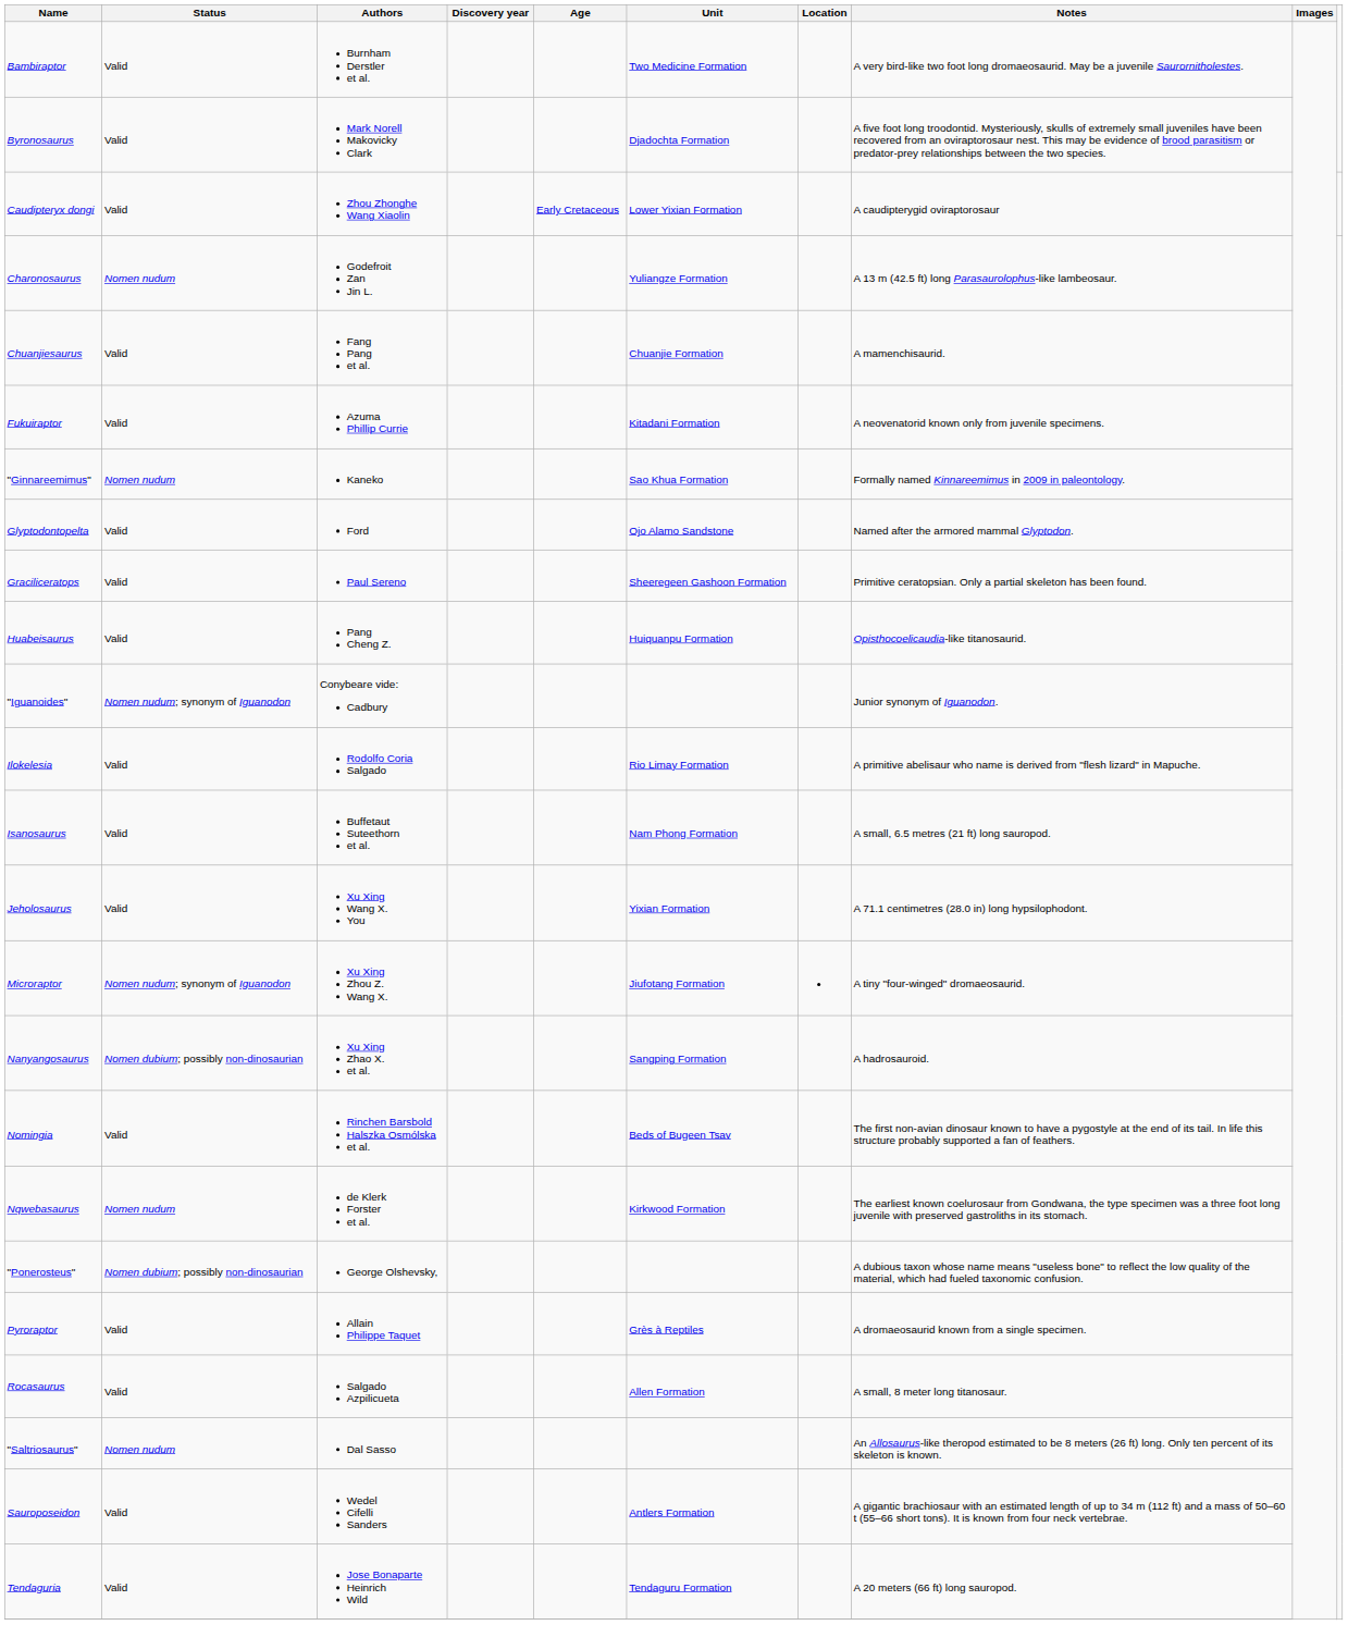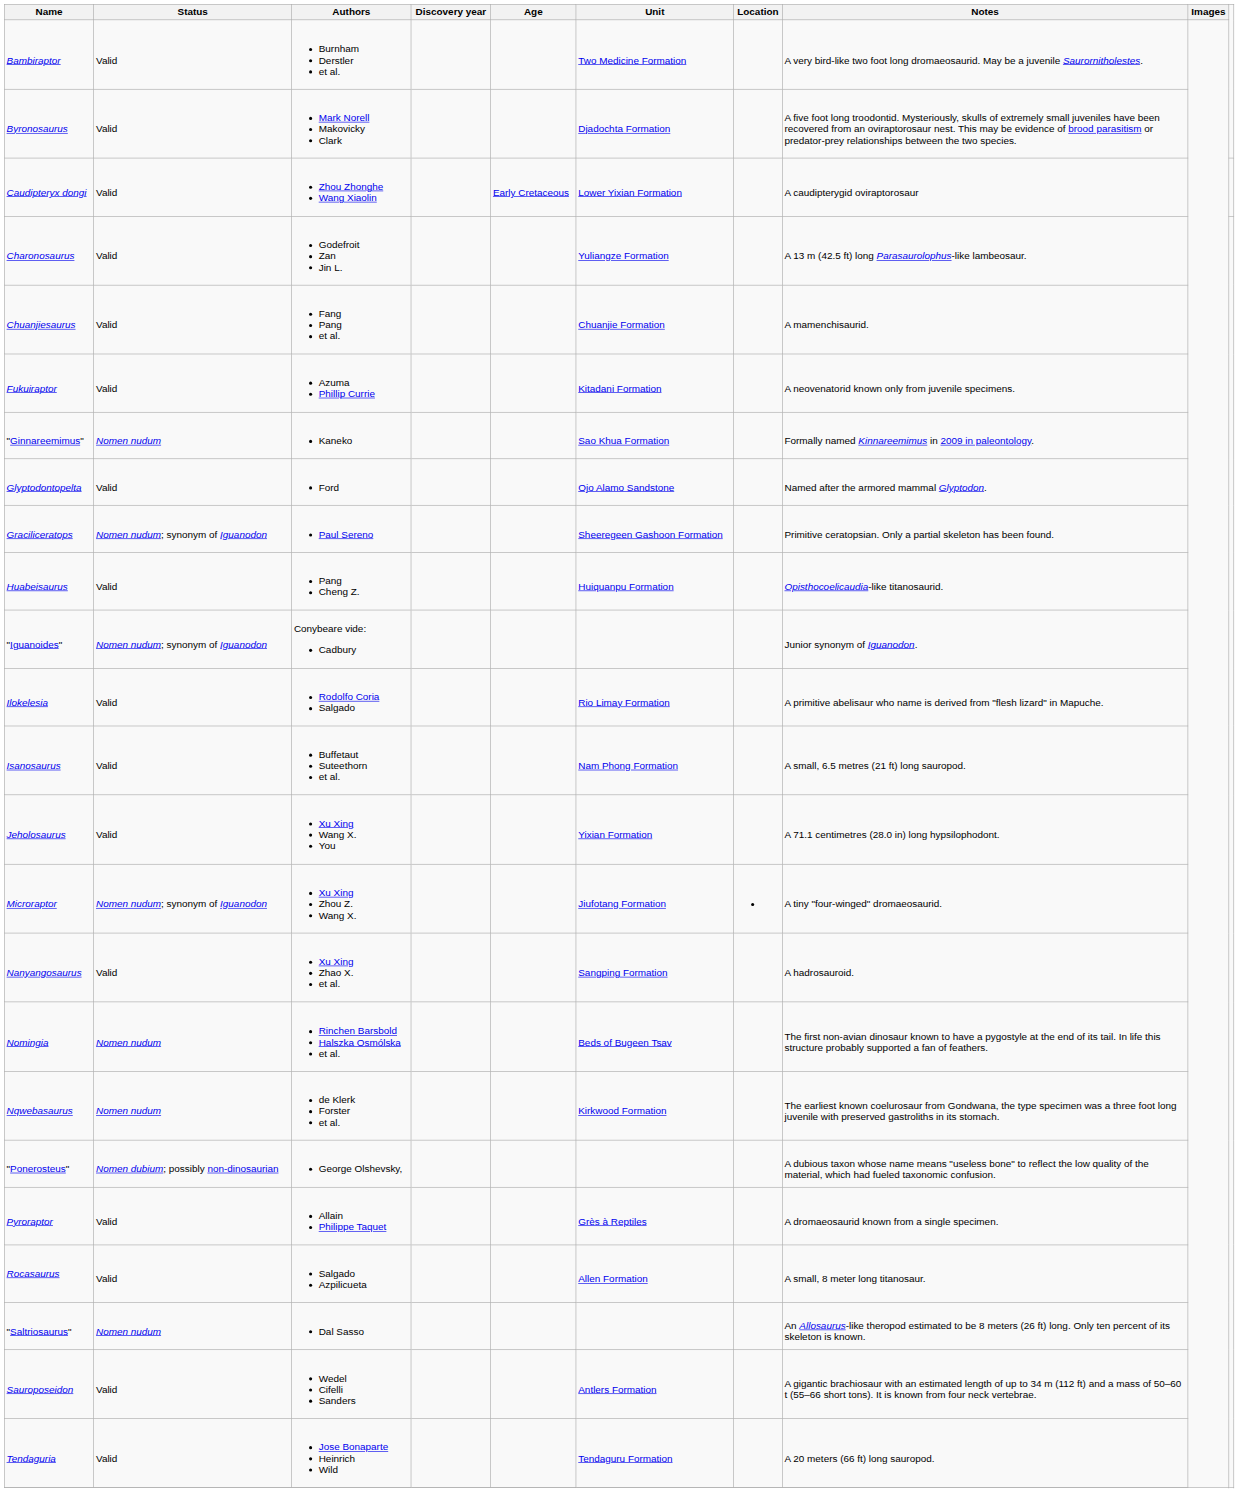Charonosaurus | Status: Nomen nudum -> Valid
Graciliceratops | Status: Valid -> Nomen nudum; synonym of Iguanodon
Nanyangosaurus | Status: Nomen dubium; possibly non-dinosaurian -> Valid
Nomingia | Status: Valid -> Nomen nudum
